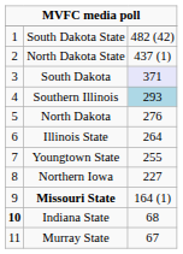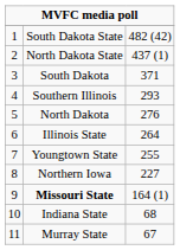South Dakota | column 3: lavender background -> no background
Southern Illinois | column 3: lightblue background -> no background
Indiana State | column 1: bold -> normal
